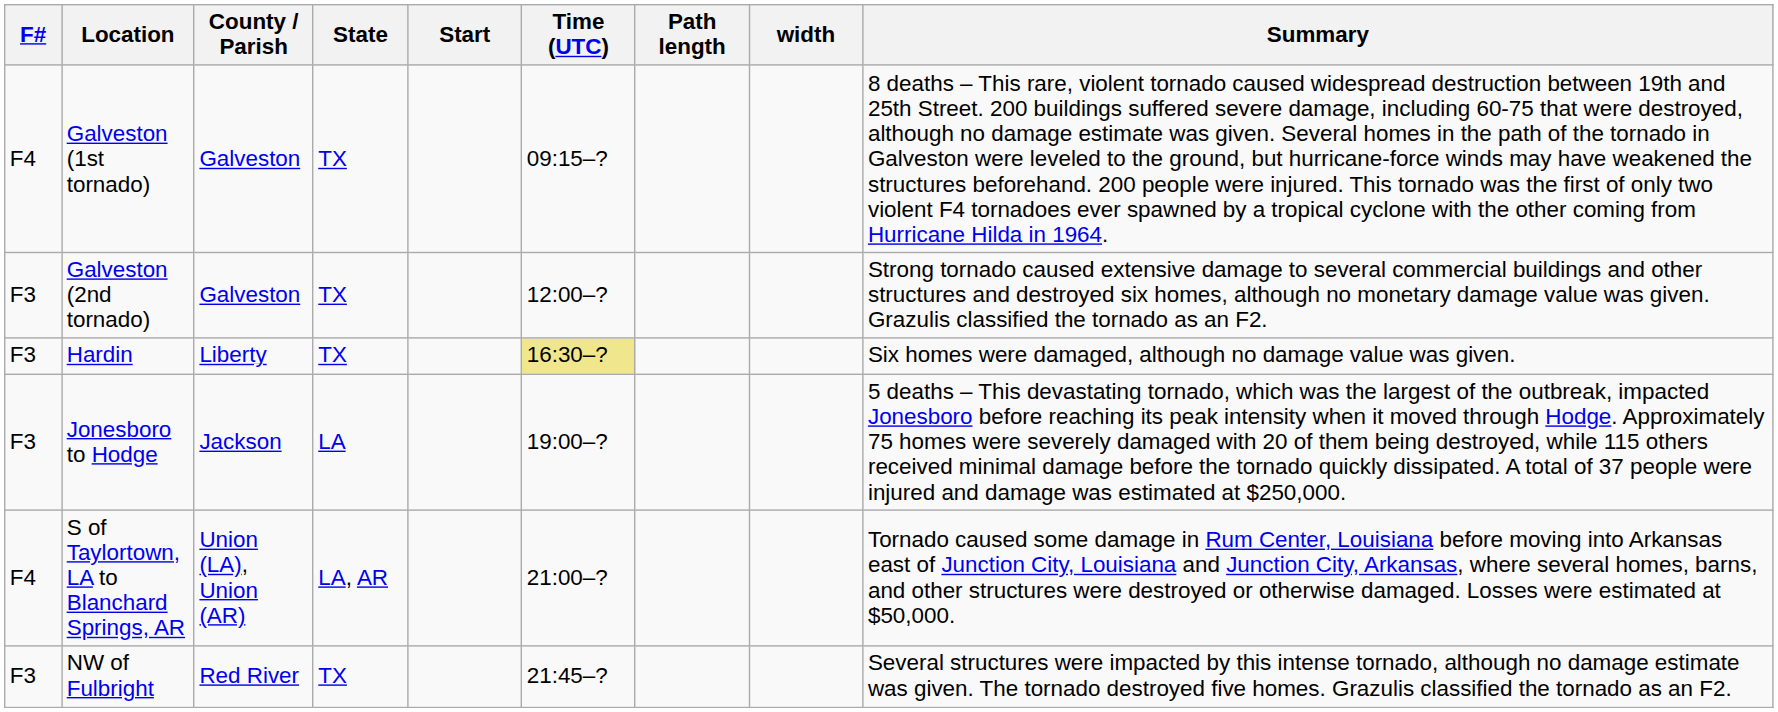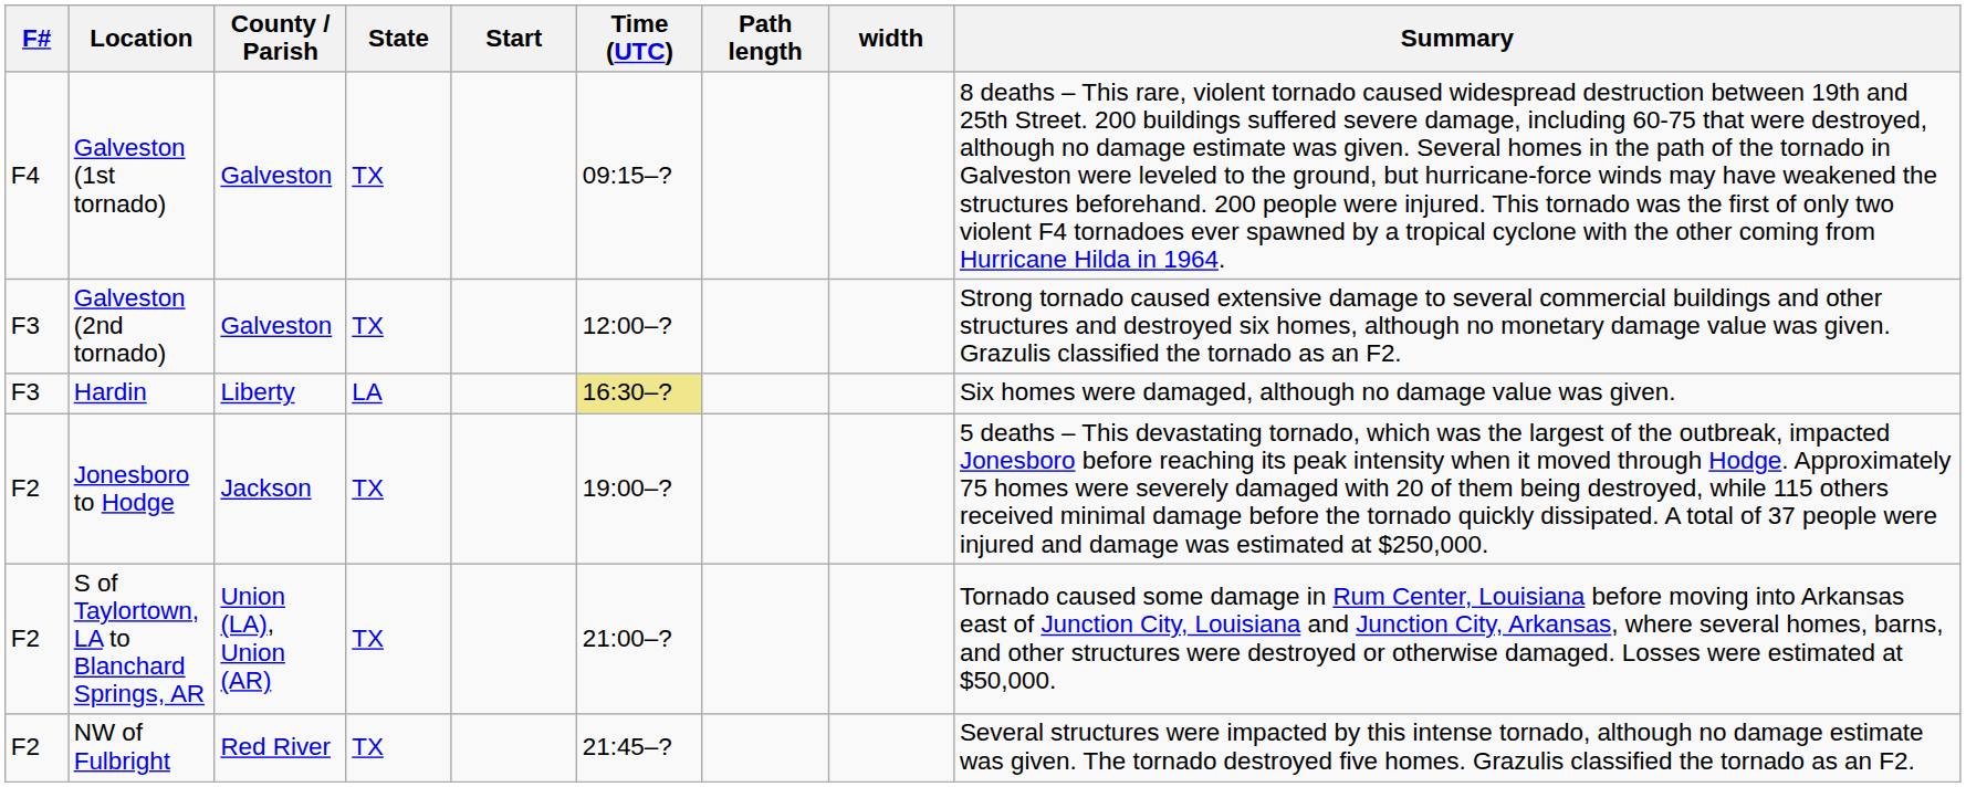Hardin | State: TX -> LA
Jonesboro to Hodge | F#: F3 -> F2
Jonesboro to Hodge | State: LA -> TX
S of Taylortown, LA to Blanchard Springs, AR | F#: F4 -> F2
S of Taylortown, LA to Blanchard Springs, AR | State: LA, AR -> TX
NW of Fulbright | F#: F3 -> F2
